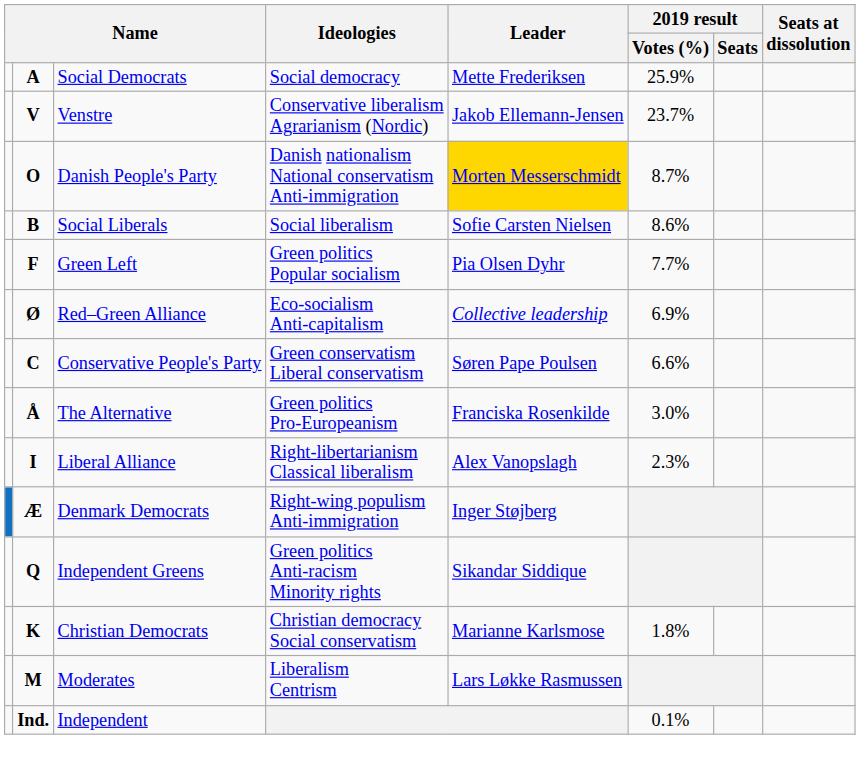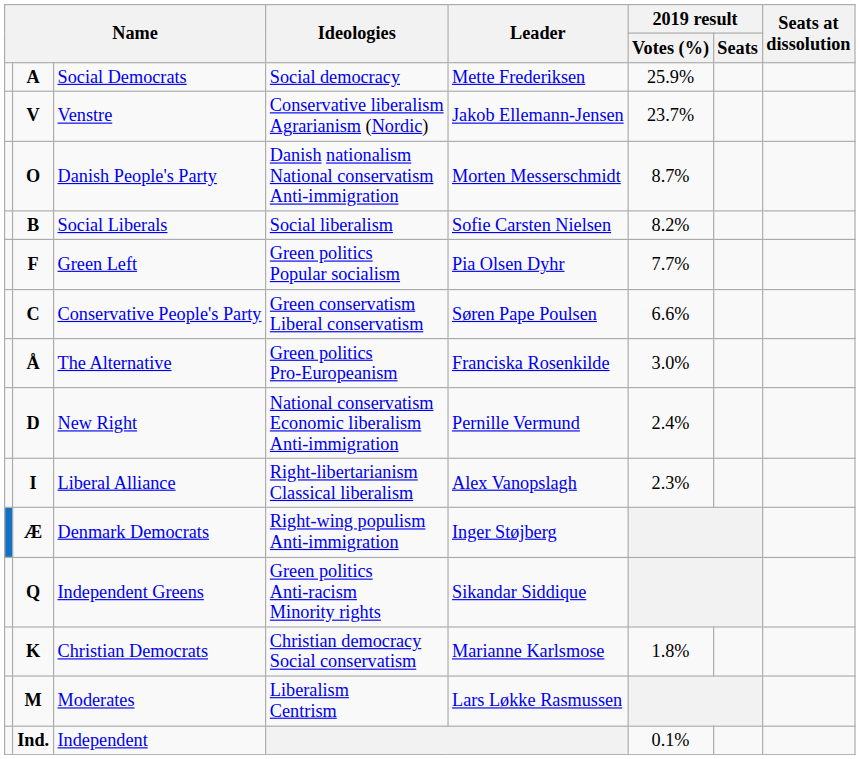Danish People's Party | Leader: gold background -> no background
Social Liberals | 2019 result / Votes (%): 8.6% -> 8.2%
- row: Ø | Red–Green Alliance | Eco-socialism Anti-capitalism | Collective leadership | 6.9%
+ row: D | New Right | National conservatism Economic liberalism Anti-immigration | Pernille Vermund | 2.4%
